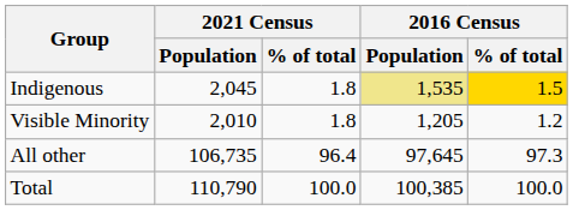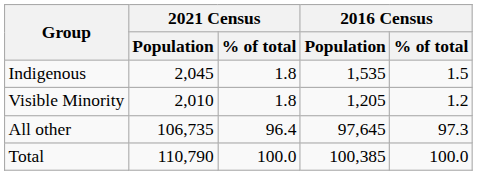Indigenous | 2016 Census / Population: khaki background -> no background
Indigenous | 2016 Census / % of total: gold background -> no background
